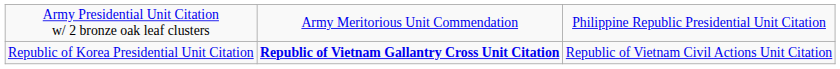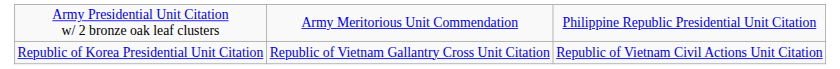Republic of Korea Presidential Unit Citation | column 2: bold -> normal
